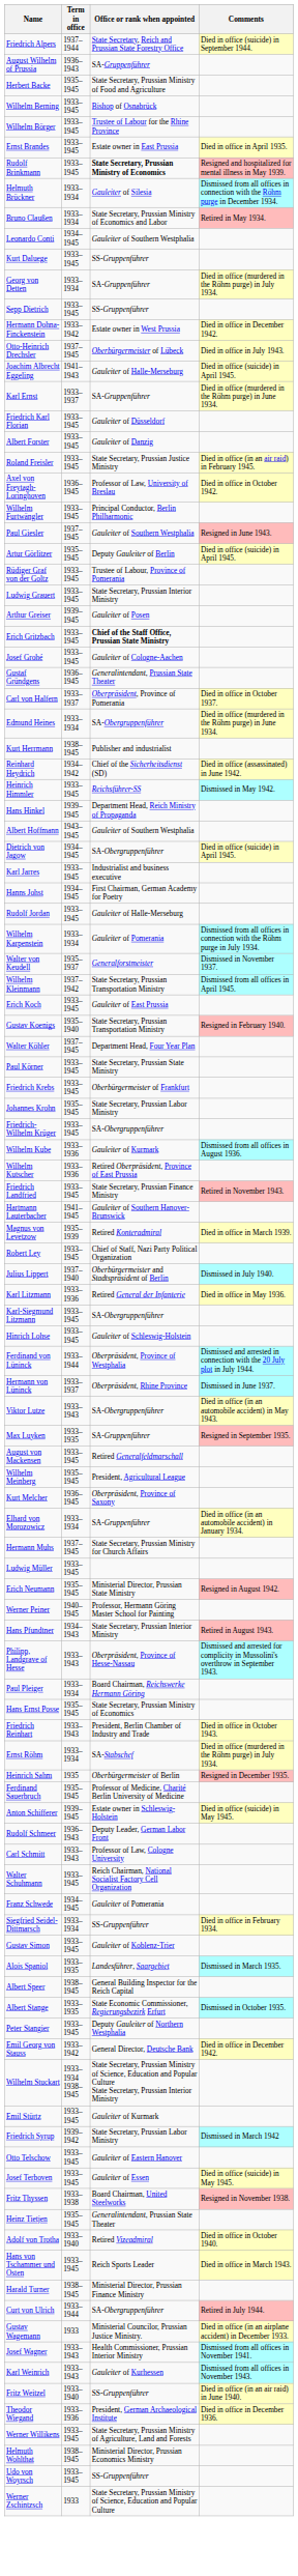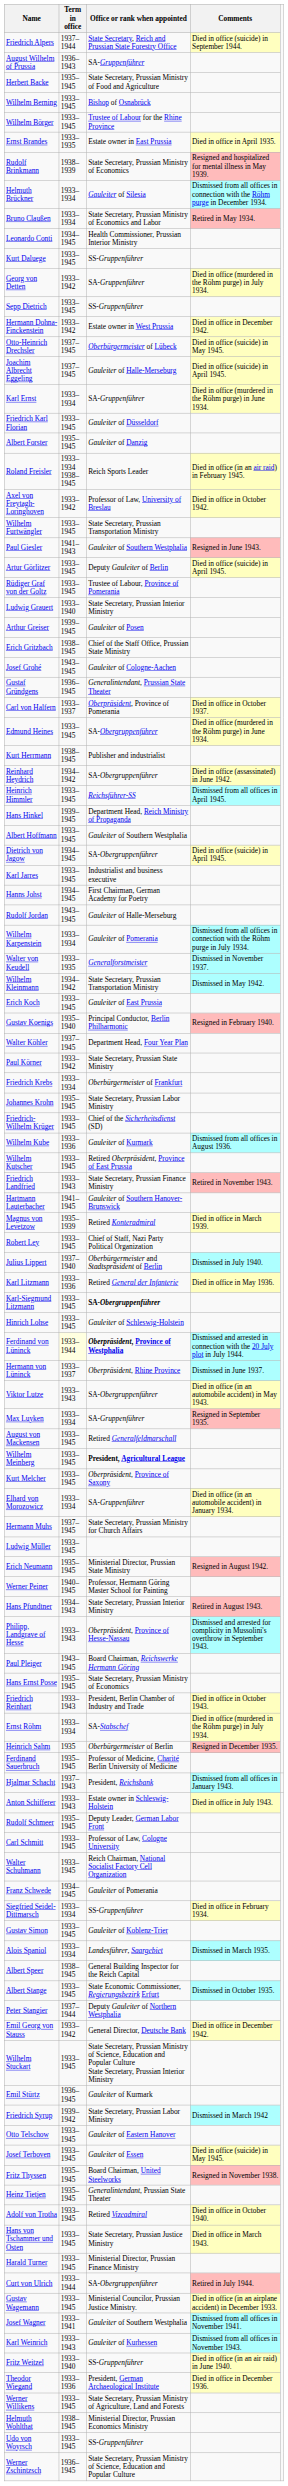Ernst Brandes | Term in office: 1933–1945 -> 1933–1935
Rudolf Brinkmann | Term in office: 1933–1945 -> 1938–1939
Rudolf Brinkmann | Office or rank when appointed: bold -> normal
Leonardo Conti | Office or rank when appointed: Gauleiter of Southern Westphalia -> Health Commissioner, Prussian Interior Ministry
Georg von Detten | Term in office: 1933–1934 -> 1933–1942
Otto-Heinrich Drechsler | Comments: Died in office in July 1943. -> Died in office (suicide) in May 1945.
Joachim Albrecht Eggeling | Term in office: 1941–1943 -> 1937–1945
Karl Ernst | Term in office: 1933–1937 -> 1933–1934
Albert Forster | Term in office: 1933–1945 -> 1935–1945
Roland Freisler | Term in office: 1933–1945 -> 1933–1934 1938–1945
Roland Freisler | Office or rank when appointed: State Secretary, Prussian Justice Ministry -> Reich Sports Leader
Axel von Freytagh-Loringhoven | Term in office: 1936–1945 -> 1933–1942
Wilhelm Furtwängler | Office or rank when appointed: Principal Conductor, Berlin Philharmonic -> State Secretary, Prussian Transportation Ministry
Paul Giesler | Term in office: 1937–1945 -> 1941–1943
Artur Görlitzer | Term in office: 1935–1945 -> 1933–1945
Ludwig Grauert | Term in office: 1933–1945 -> 1933–1940
Erich Gritzbach | Term in office: 1933–1945 -> 1938–1945
Erich Gritzbach | Office or rank when appointed: bold -> normal
Josef Grohé | Term in office: 1933–1945 -> 1943–1945
Edmund Heines | Term in office: 1933–1934 -> 1933–1945
Reinhard Heydrich | Office or rank when appointed: Chief of the Sicherheitsdienst (SD) -> SA-Obergruppenführer
Heinrich Himmler | Comments: Dismissed in May 1942. -> Dismissed from all offices in April 1945.
Albert Hoffmann | Term in office: 1943–1945 -> 1933–1945
Rudolf Jordan | Term in office: 1933–1945 -> 1943–1945
Walter von Keudell | Term in office: 1935–1937 -> 1933–1935
Wilhelm Kleinmann | Term in office: 1937–1942 -> 1934–1942
Wilhelm Kleinmann | Comments: Dismissed from all offices in April 1945. -> Dismissed in May 1942.
Gustav Koenigs | Office or rank when appointed: State Secretary, Prussian Transportation Ministry -> Principal Conductor, Berlin Philharmonic
Paul Körner | Term in office: 1933–1945 -> 1933–1942
Friedrich Krebs | Term in office: 1933–1945 -> 1933–1934
Friedrich-Wilhelm Krüger | Office or rank when appointed: SA-Obergruppenführer -> Chief of the Sicherheitsdienst (SD)
Wilhelm Kutscher | Term in office: 1933–1936 -> 1933–1945
Friedrich Landfried | Term in office: 1933–1945 -> 1933–1943
Karl-Siegmund Litzmann | Office or rank when appointed: normal -> bold
Ferdinand von Lüninck | Term in office: no background -> lightyellow background
Ferdinand von Lüninck | Office or rank when appointed: normal -> bold
Max Luyken | Term in office: 1933–1935 -> 1933–1934
Wilhelm Meinberg | Term in office: 1935–1945 -> 1933–1945
Wilhelm Meinberg | Office or rank when appointed: normal -> bold
Kurt Melcher | Term in office: 1936–1945 -> 1933–1945
Paul Pleiger | Term in office: 1933–1934 -> 1943–1945
+ row: Hjalmar Schacht | 1937–1943 | President, Reichsbank | Dismissed from all offices in January 1943.
Anton Schifferer | Term in office: 1939–1945 -> 1933–1943
Anton Schifferer | Comments: Died in office (suicide) in May 1945. -> Died in office in July 1943.
Rudolf Schmeer | Term in office: 1936–1943 -> 1935–1945
Carl Schmitt | Term in office: 1933–1943 -> 1933–1945
Alois Spaniol | Term in office: 1933–1935 -> 1933–1934
Albert Stange | Term in office: 1933–1935 -> 1933–1945
Peter Stangier | Term in office: 1933–1945 -> 1937–1944
Wilhelm Stuckart | Term in office: 1933–1934 1938–1945 -> 1933–1945
Emil Stürtz | Term in office: 1933–1945 -> 1936–1945
Fritz Thyssen | Term in office: 1933–1938 -> 1935–1945
Adolf von Trotha | Term in office: 1933–1940 -> 1933–1945
Hans von Tschammer und Osten | Office or rank when appointed: Reich Sports Leader -> State Secretary, Prussian Justice Ministry
Harald Turner | Term in office: 1938–1945 -> 1933–1945
Gustav Wagemann | Term in office: 1933 -> 1933–1945
Josef Wagner | Term in office: 1933–1943 -> 1933–1941
Josef Wagner | Office or rank when appointed: Health Commissioner, Prussian Interior Ministry -> Gauleiter of Southern Westphalia
Werner Zschintzsch | Term in office: 1933 -> 1936–1945
